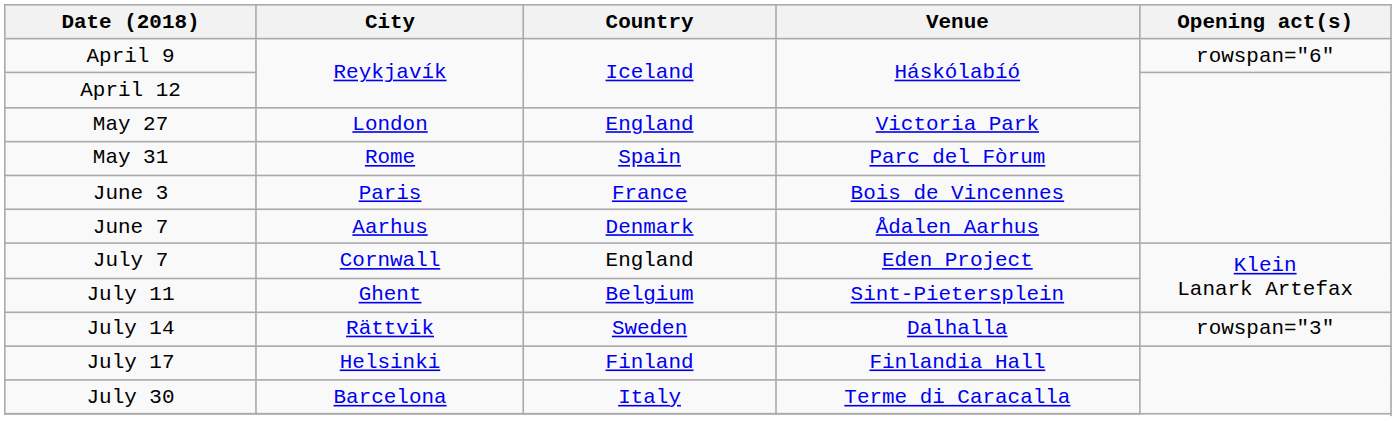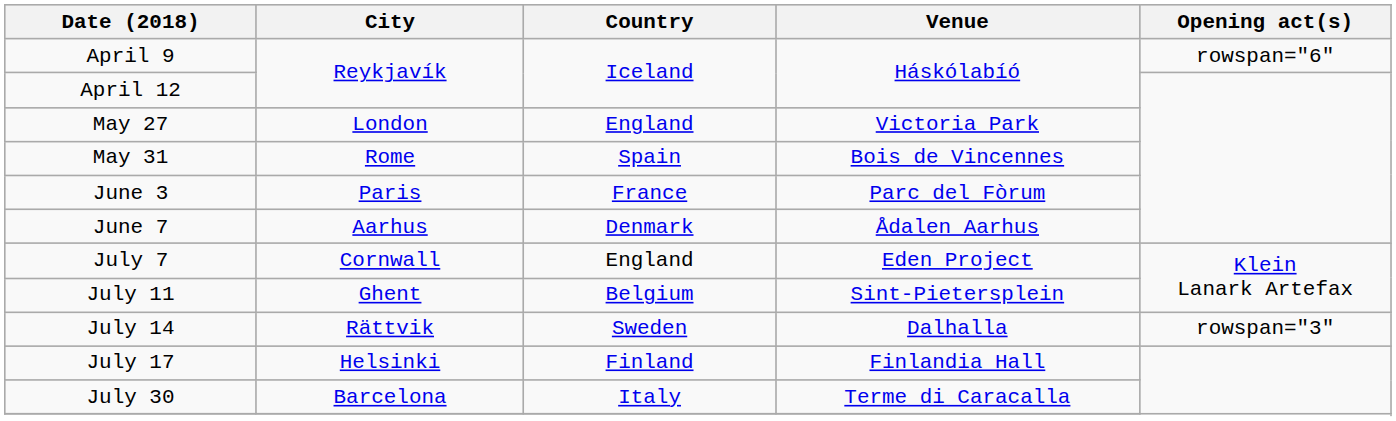May 31 | Venue: Parc del Fòrum -> Bois de Vincennes
June 3 | Venue: Bois de Vincennes -> Parc del Fòrum
